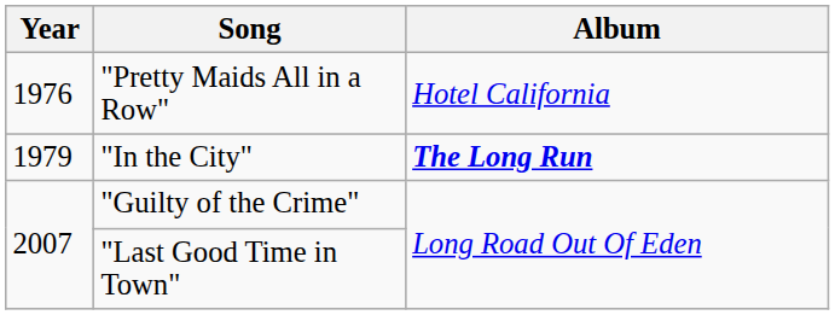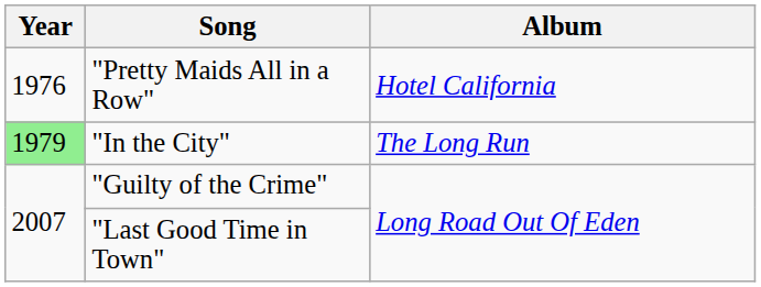"In the City" | Year: no background -> lightgreen background
"In the City" | Album: bold -> normal
